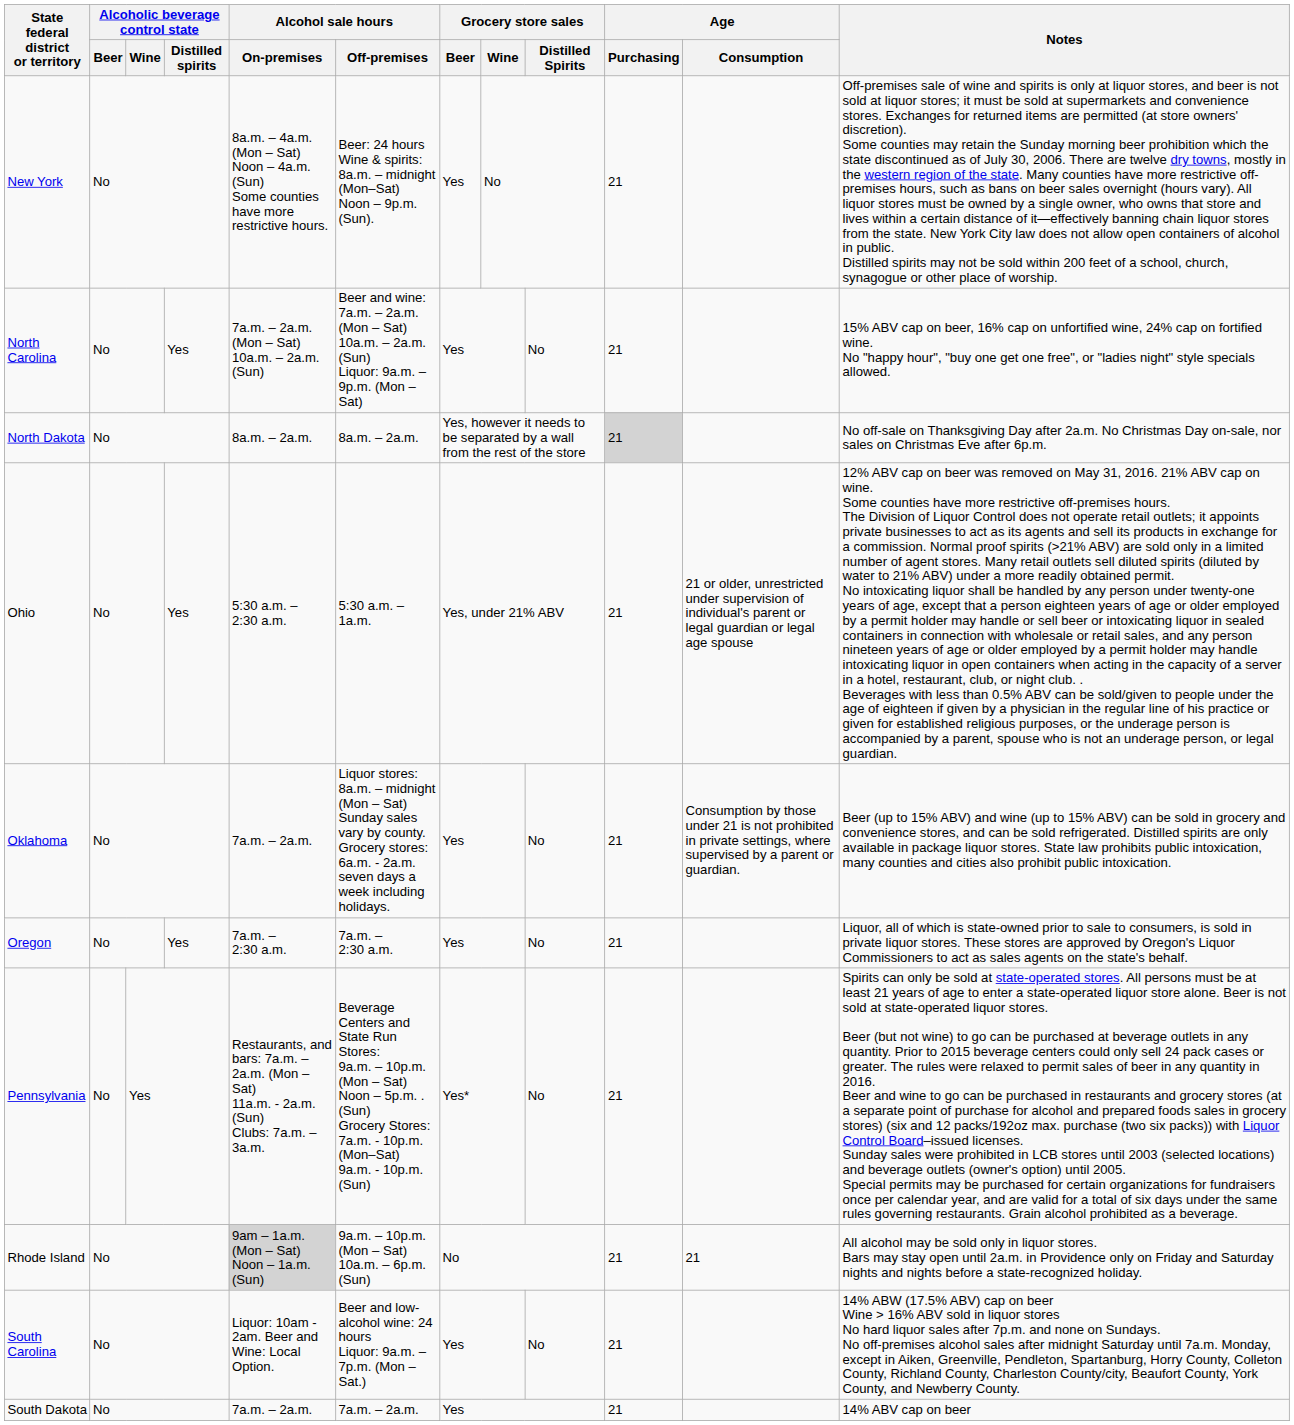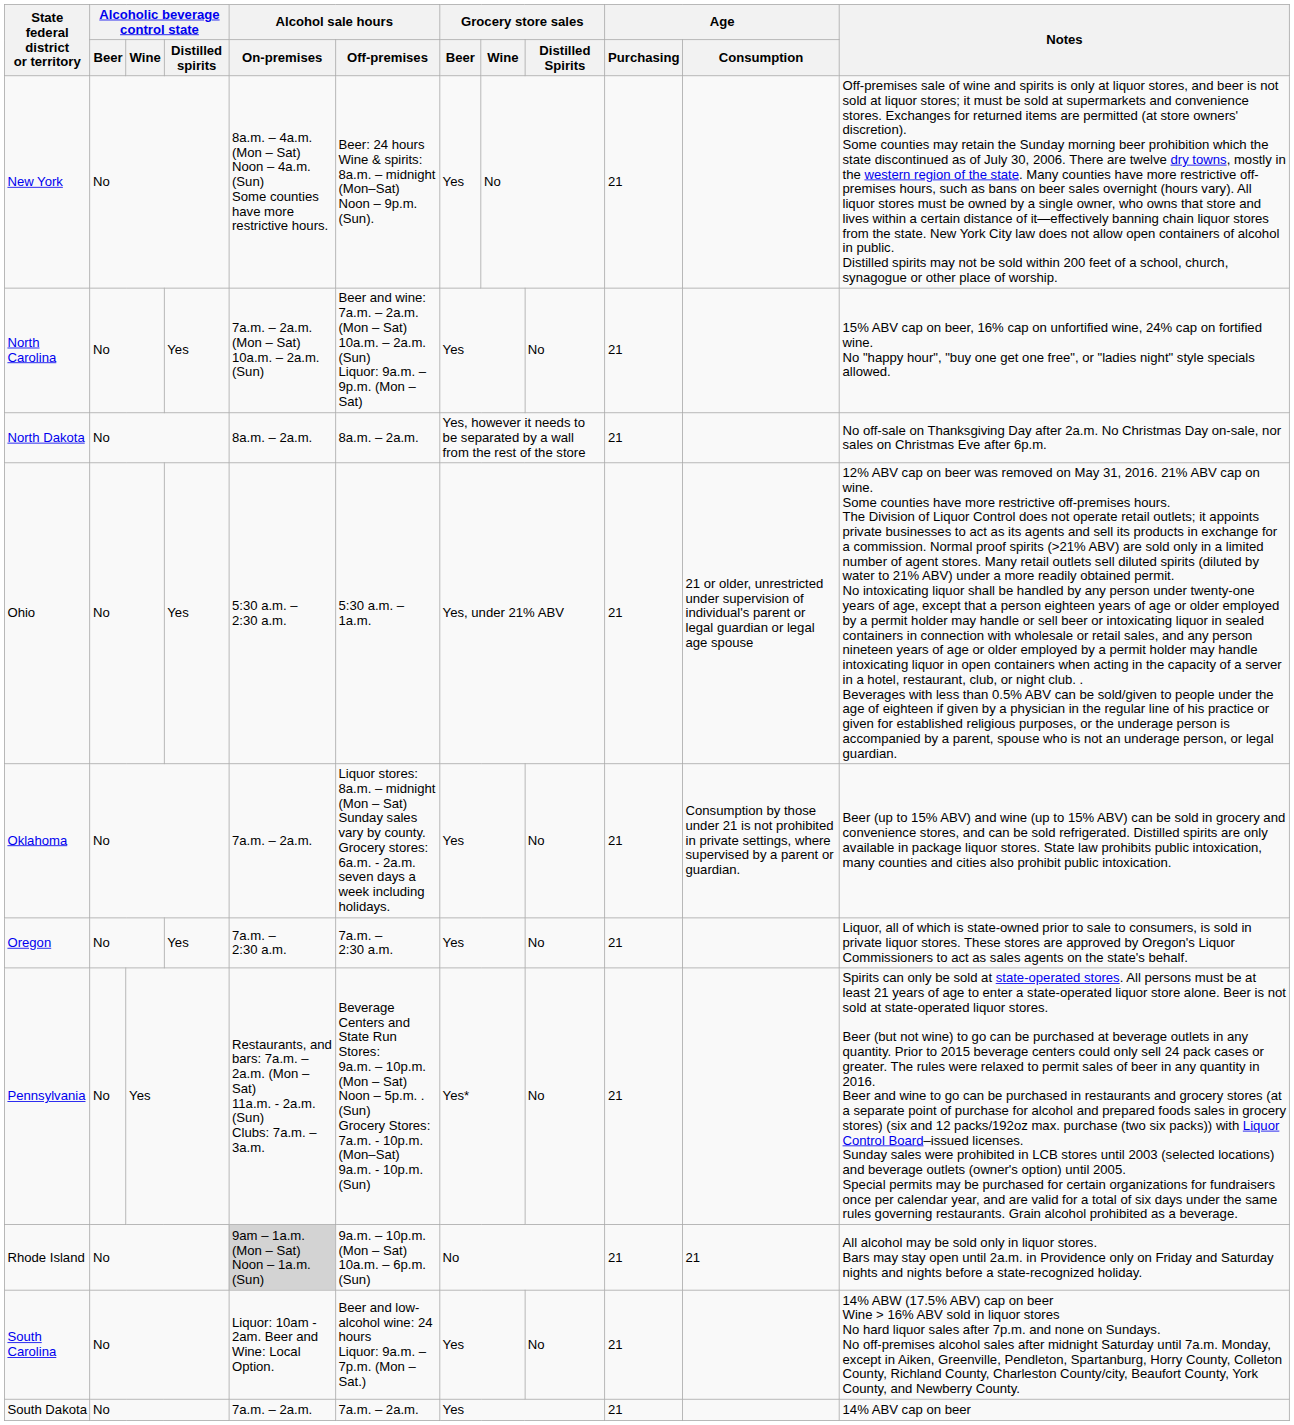North Dakota | Age / Purchasing: lightgrey background -> no background
